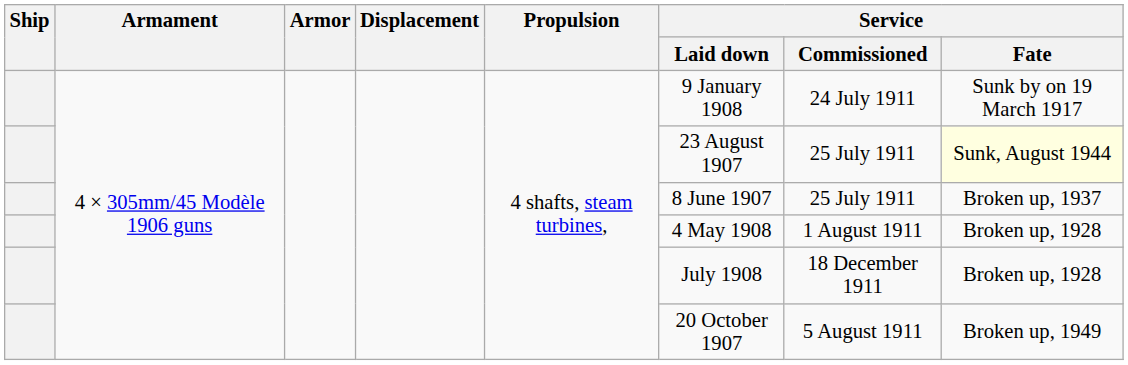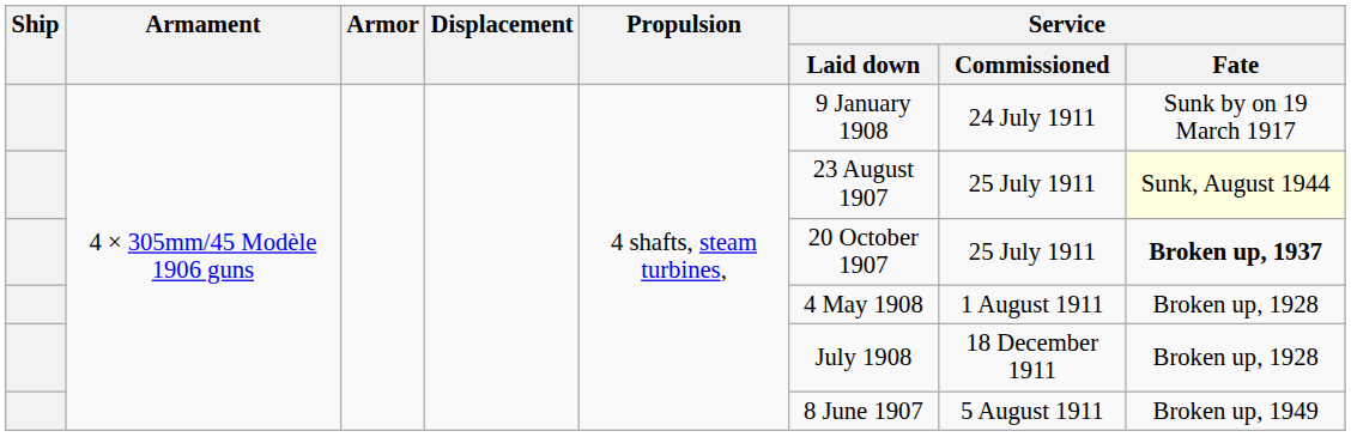row 5 | Service / Laid down: 8 June 1907 -> 20 October 1907
row 5 | Service / Fate: normal -> bold
row 8 | Service / Laid down: 20 October 1907 -> 8 June 1907
